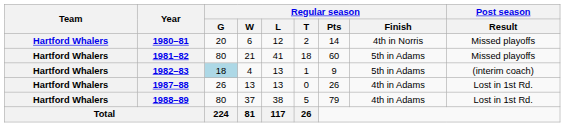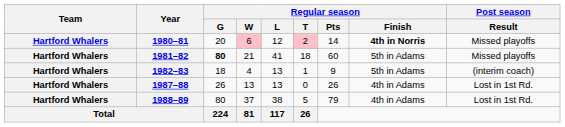1980–81 | Regular season / W: no background -> pink background
1980–81 | Regular season / T: no background -> pink background
1980–81 | Regular season / Finish: normal -> bold
1981–82 | Regular season / G: normal -> bold
1982–83 | Regular season / G: lightblue background -> no background
